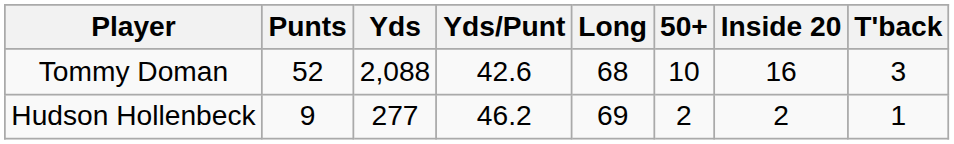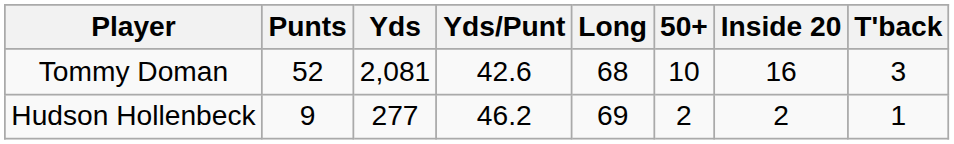Tommy Doman | Yds: 2,088 -> 2,081
